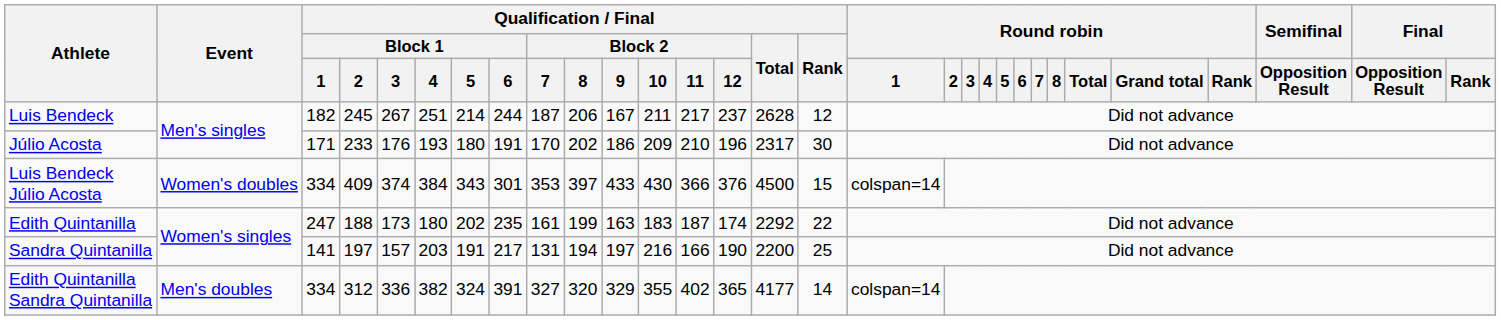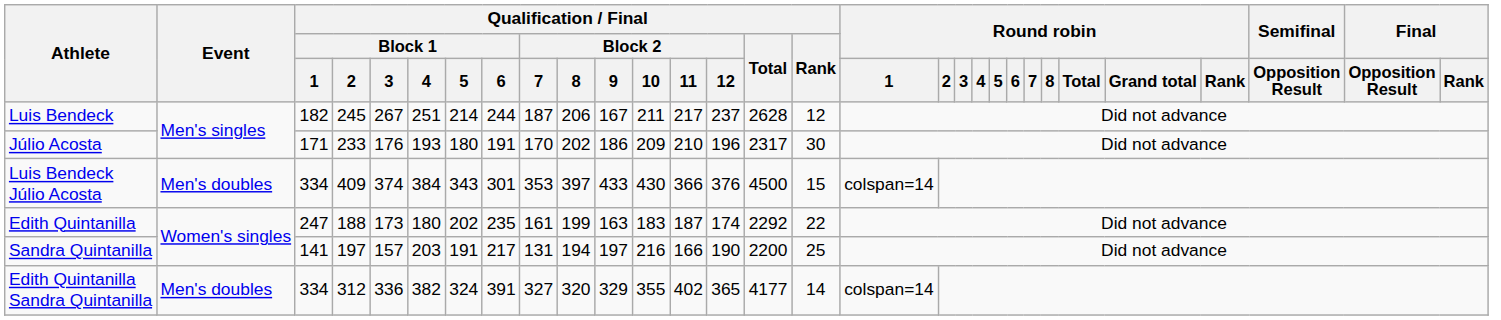Luis Bendeck Júlio Acosta | Event: Women's doubles -> Men's doubles
